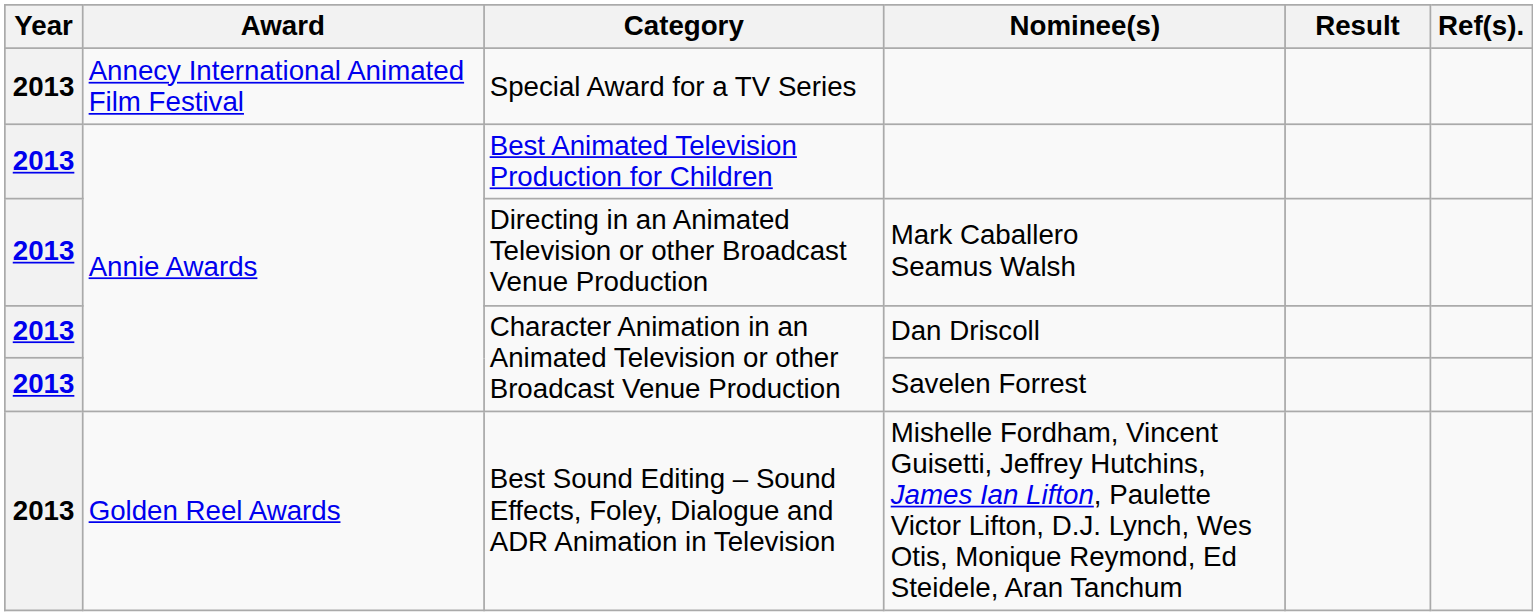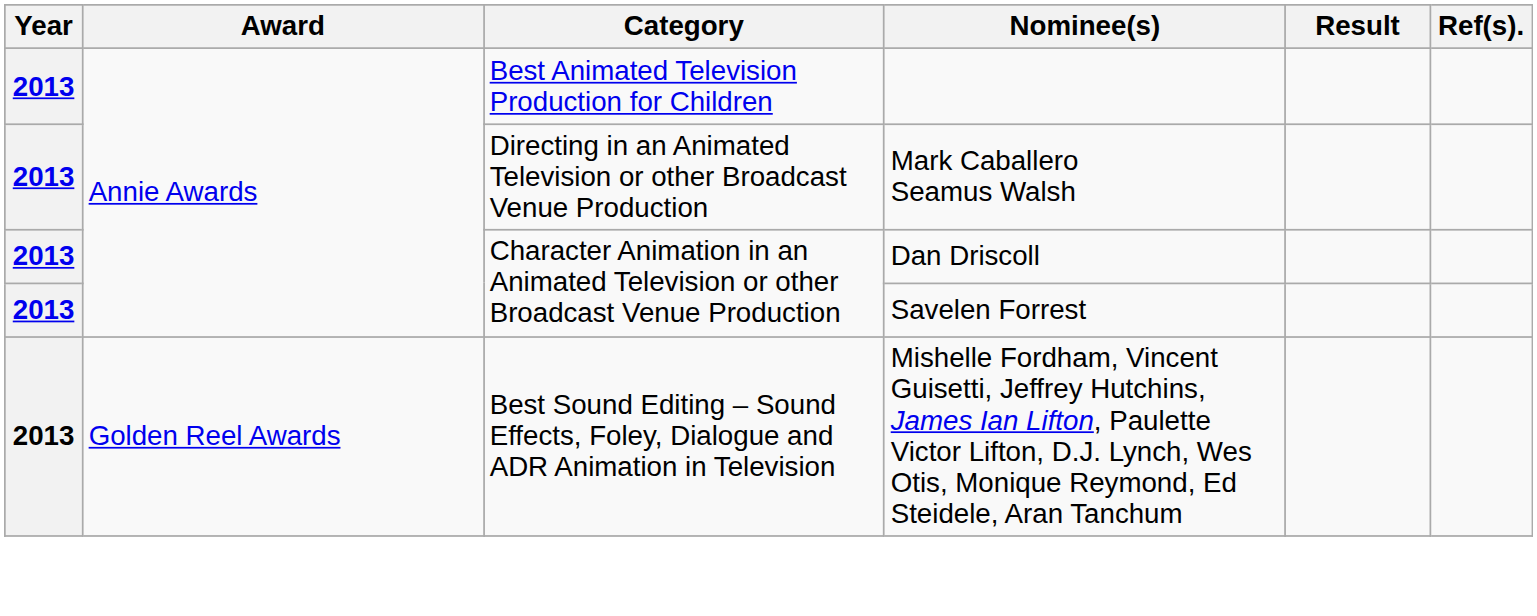- row: 2013 | Annecy International Animated Film Festival | Special Award for a TV Series
